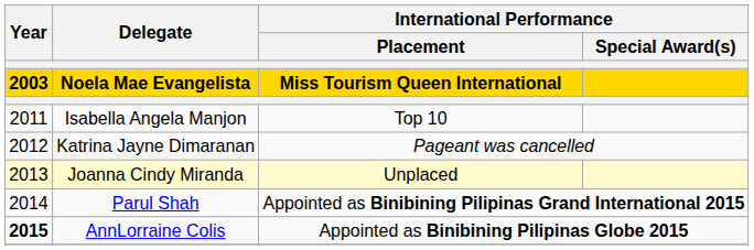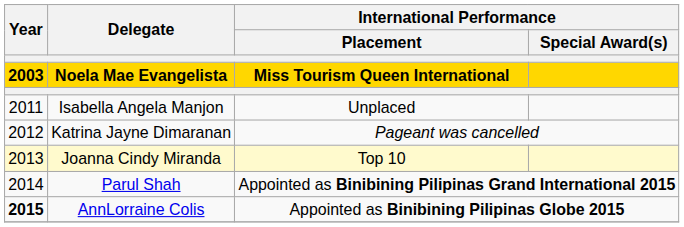Isabella Angela Manjon | International Performance / Placement: Top 10 -> Unplaced
Joanna Cindy Miranda | International Performance / Placement: Unplaced -> Top 10
